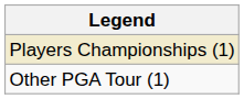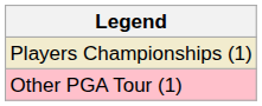row 3 | column 1: no background -> pink background
